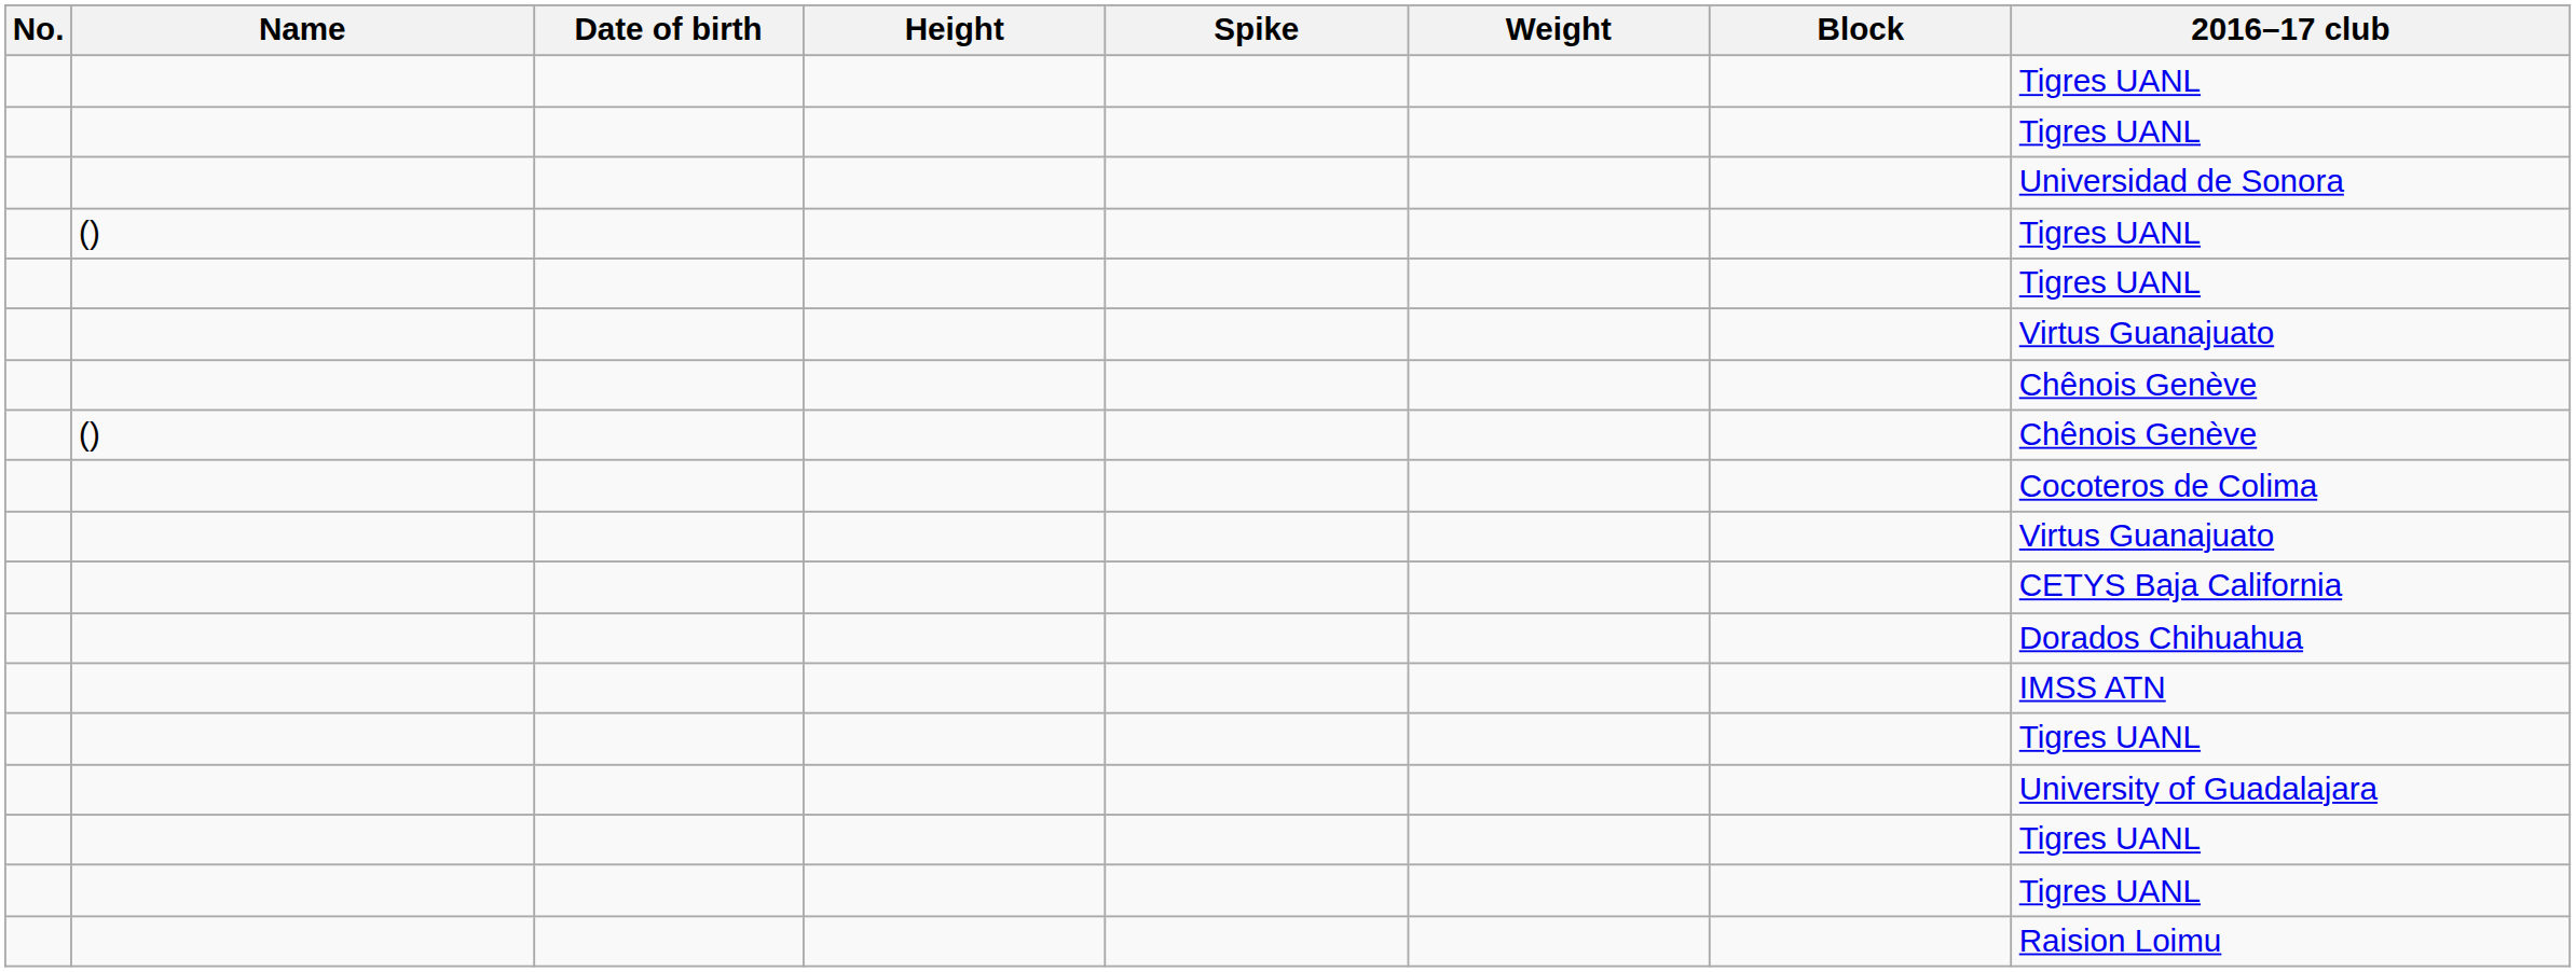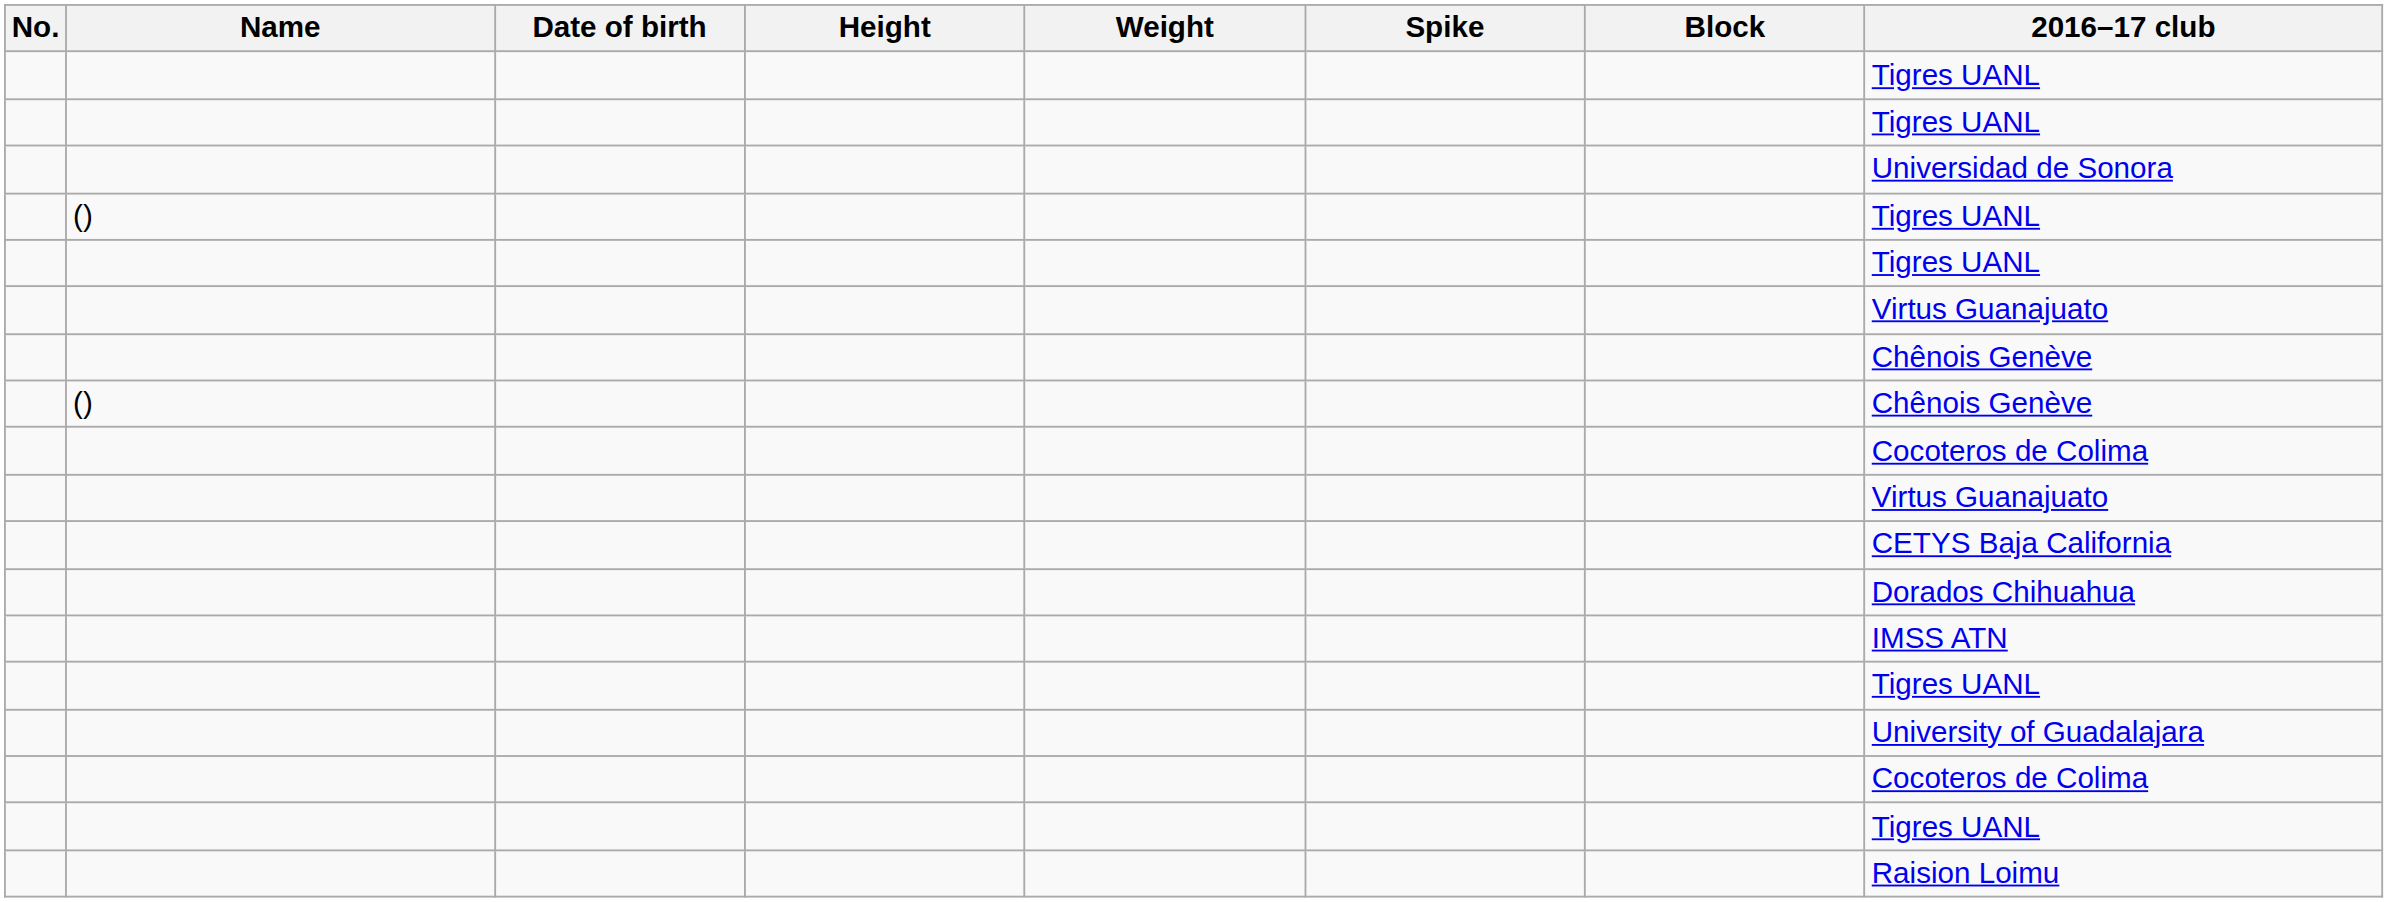columns swapped: Weight <-> Spike
row 17 | 2016–17 club: Tigres UANL -> Cocoteros de Colima
